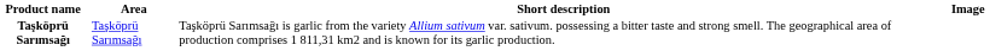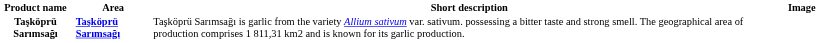row 2 | Area: normal -> bold
